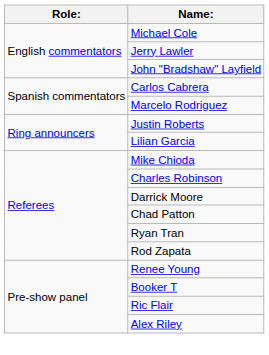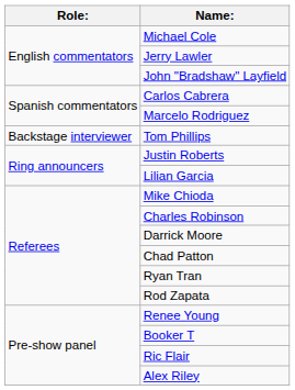+ row: Backstage interviewer | Tom Phillips
